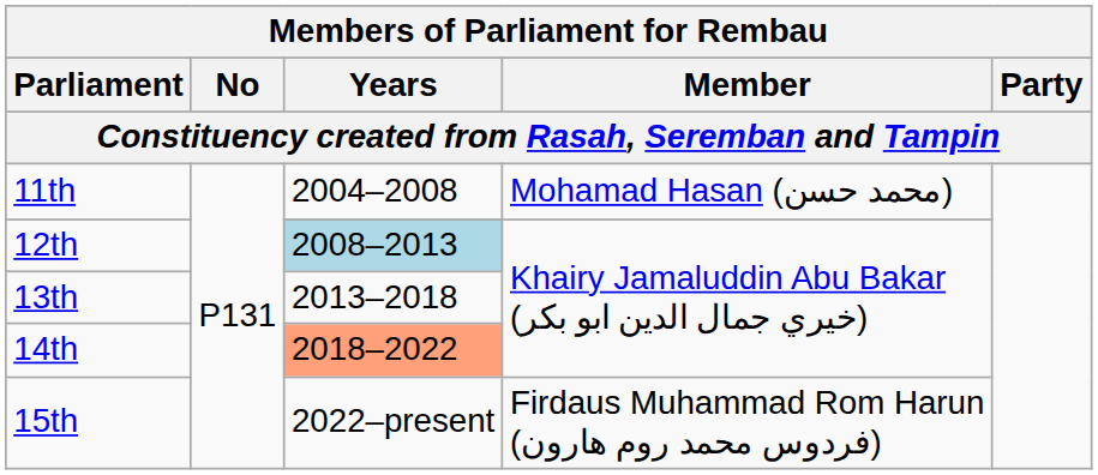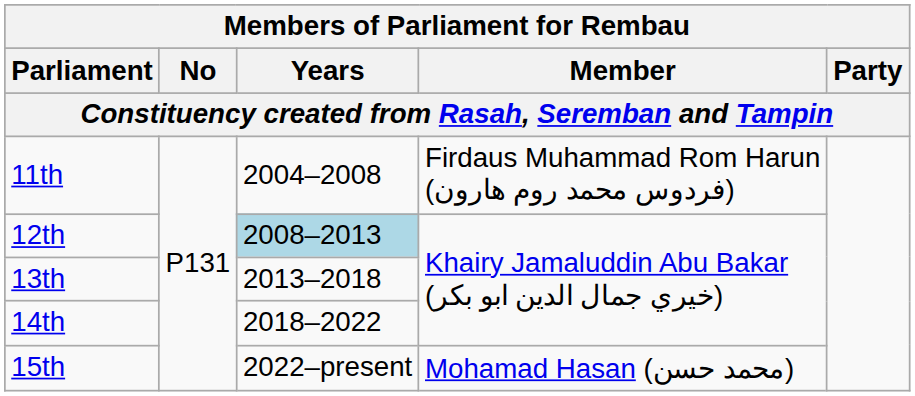11th | Member: Mohamad Hasan (محمد حسن) -> Firdaus Muhammad Rom Harun (فردوس محمد روم هارون)
14th | Years: lightsalmon background -> no background
15th | Member: Firdaus Muhammad Rom Harun (فردوس محمد روم هارون) -> Mohamad Hasan (محمد حسن)
